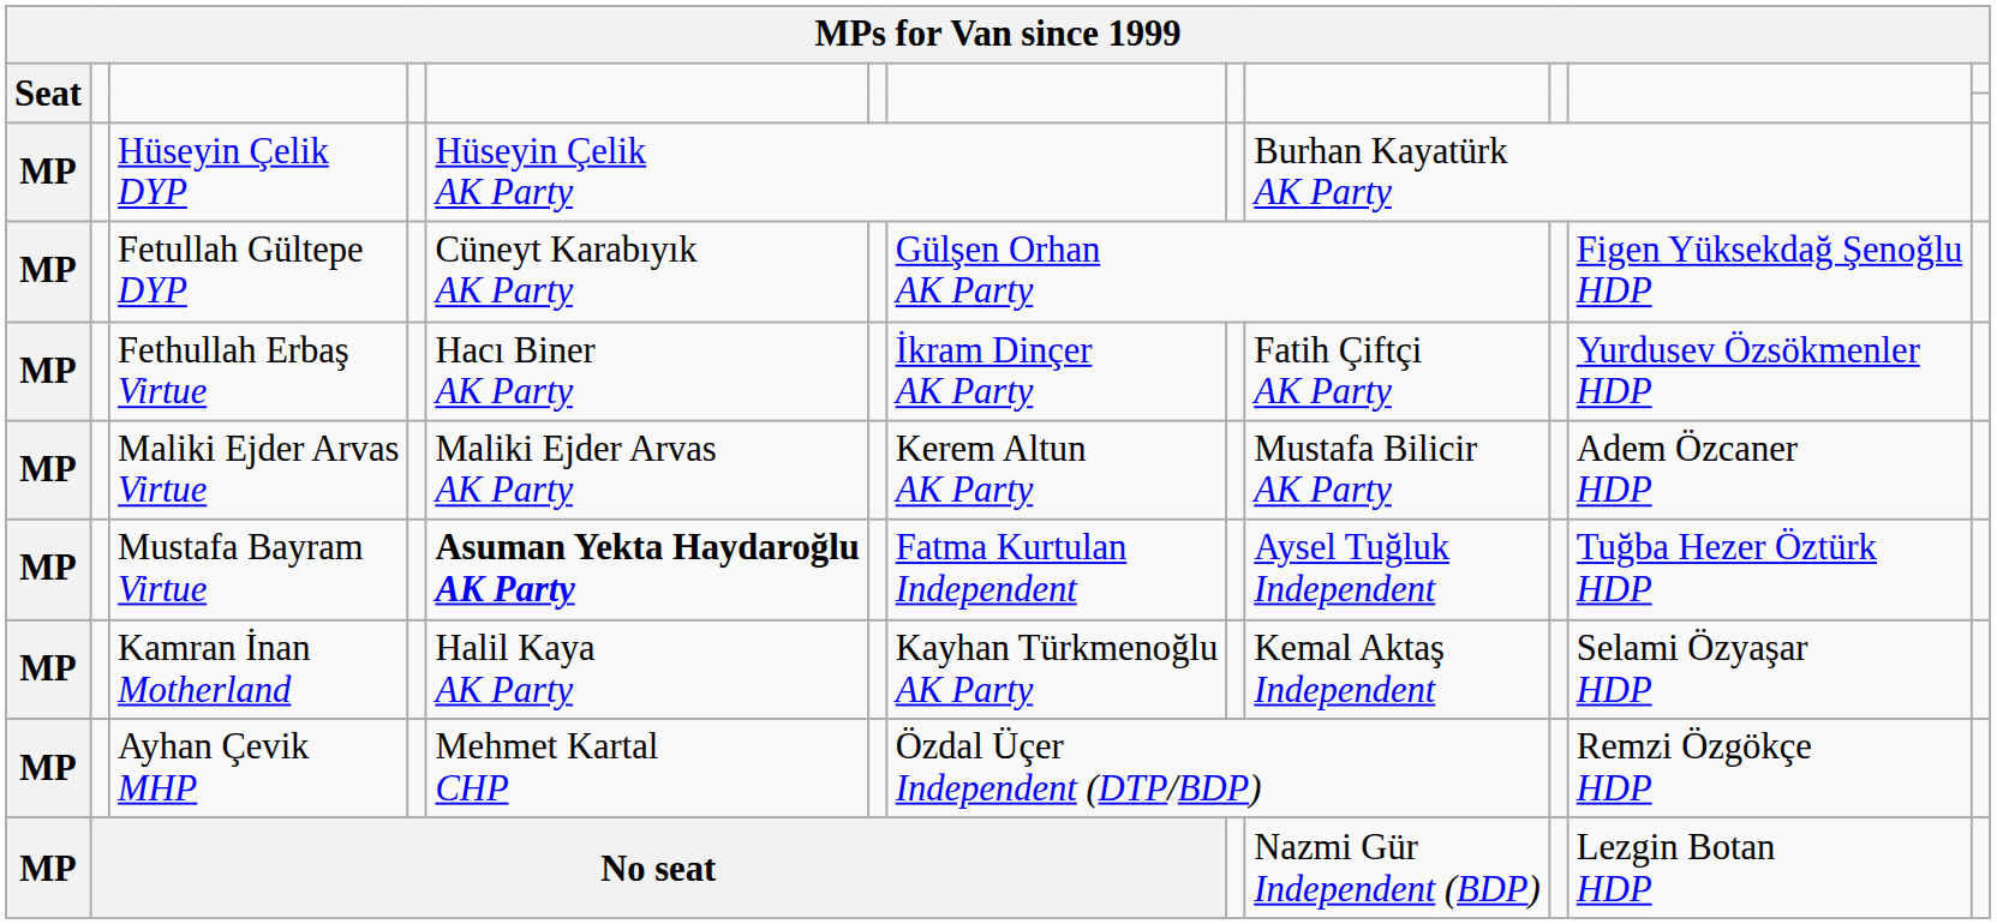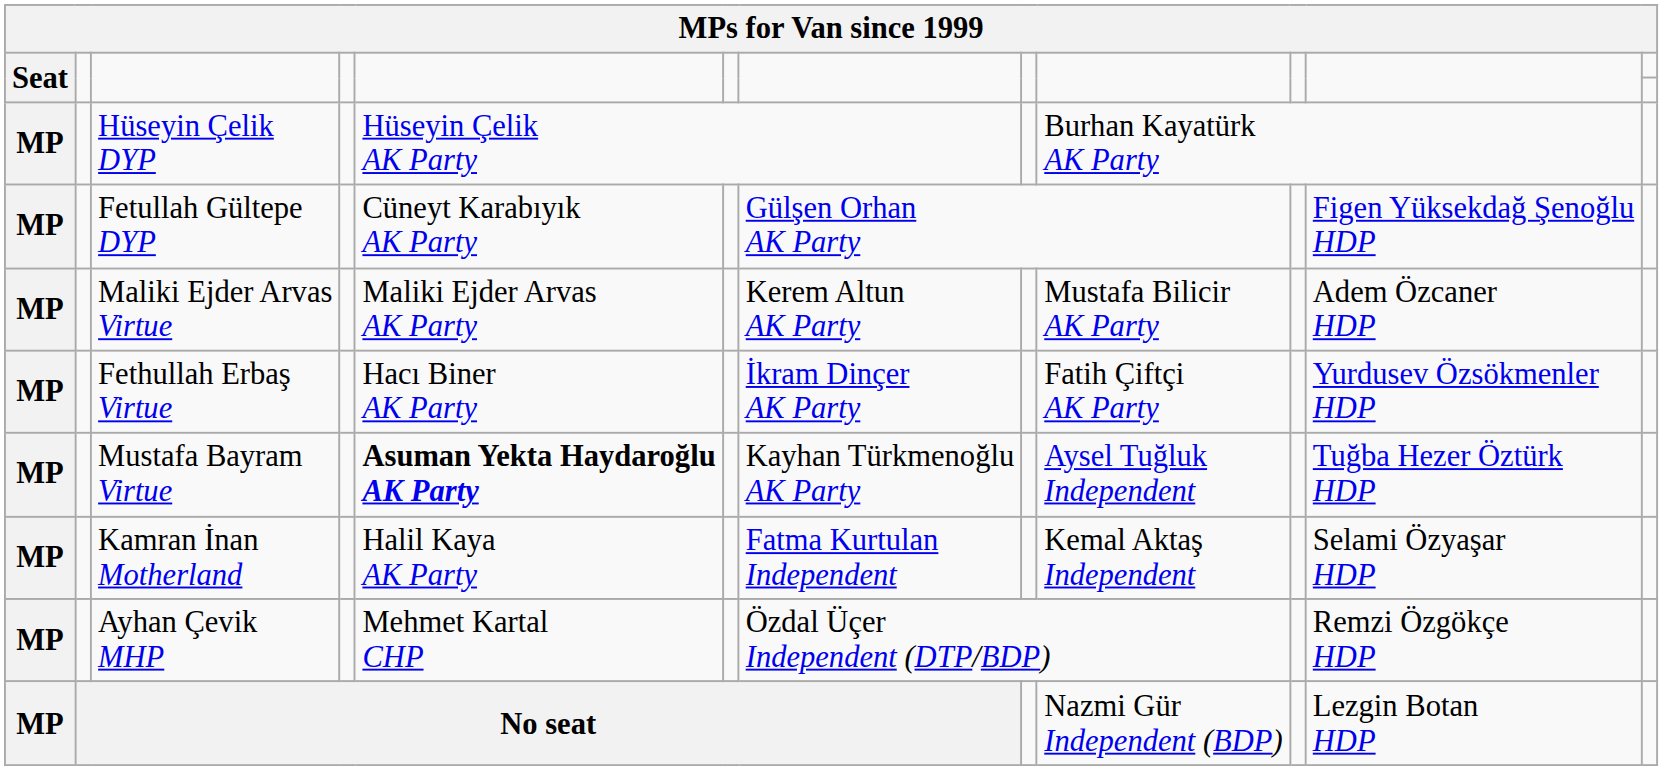rows swapped: Fethullah Erbaş Virtue <-> Maliki Ejder Arvas Virtue
Mustafa Bayram Virtue | column 7: Fatma Kurtulan Independent -> Kayhan Türkmenoğlu AK Party
Kamran İnan Motherland | column 7: Kayhan Türkmenoğlu AK Party -> Fatma Kurtulan Independent
